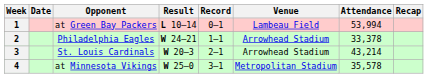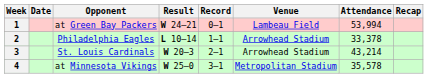1 | Result: L 10–14 -> W 24–21
2 | Result: W 24–21 -> L 10–14
